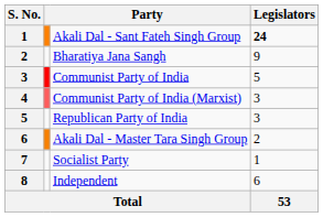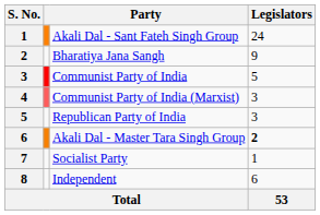Akali Dal - Sant Fateh Singh Group | Legislators: bold -> normal
Akali Dal - Master Tara Singh Group | Legislators: normal -> bold
